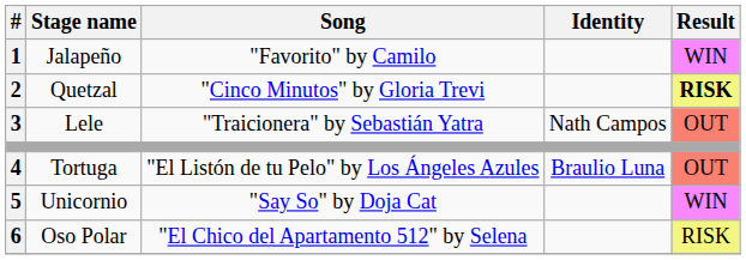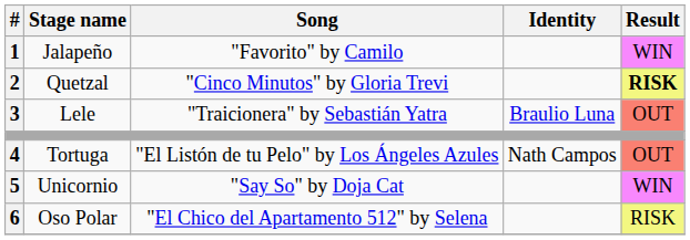Lele | Identity: Nath Campos -> Braulio Luna
Tortuga | Identity: Braulio Luna -> Nath Campos
